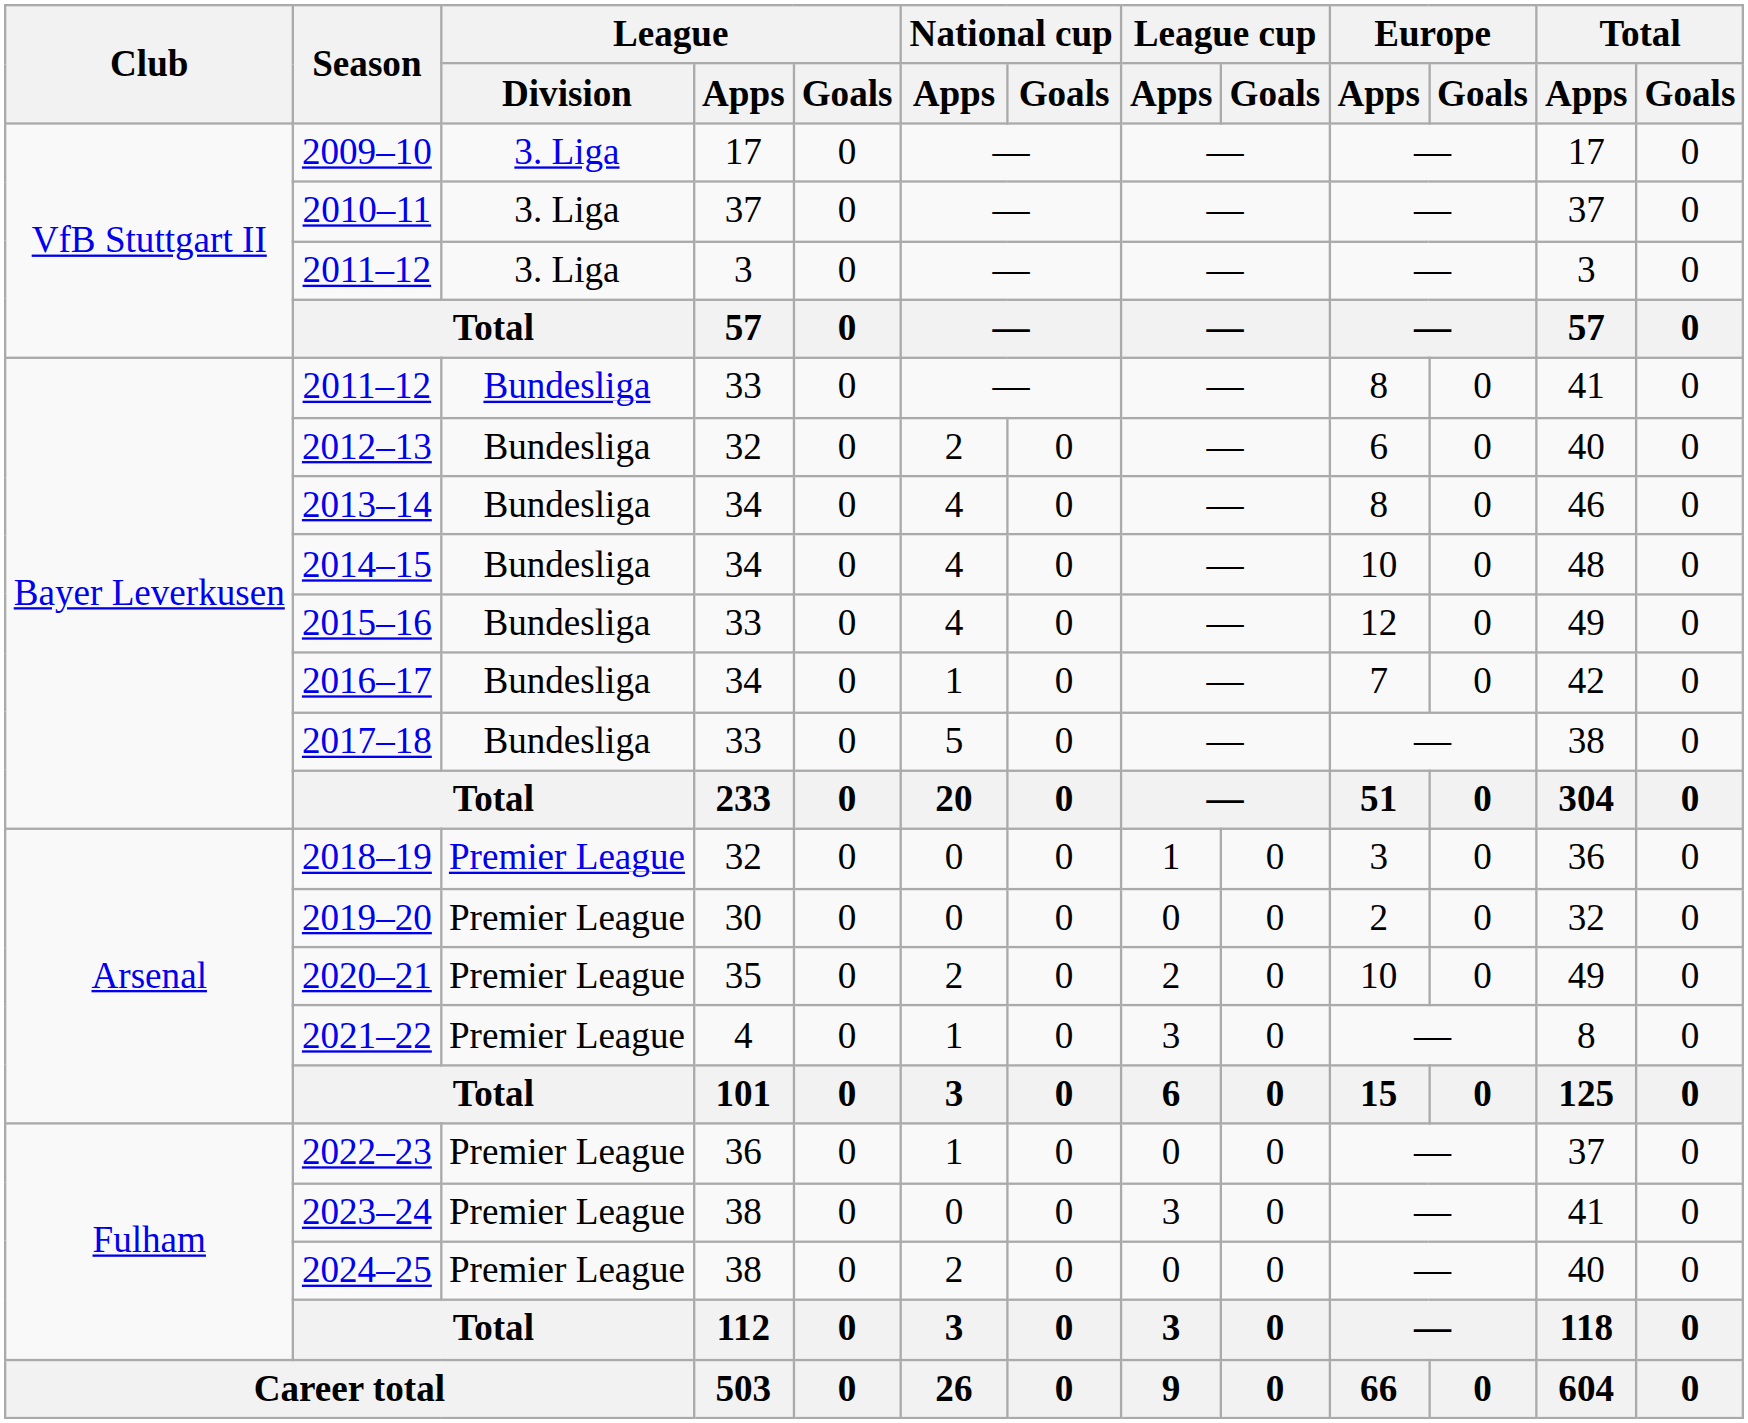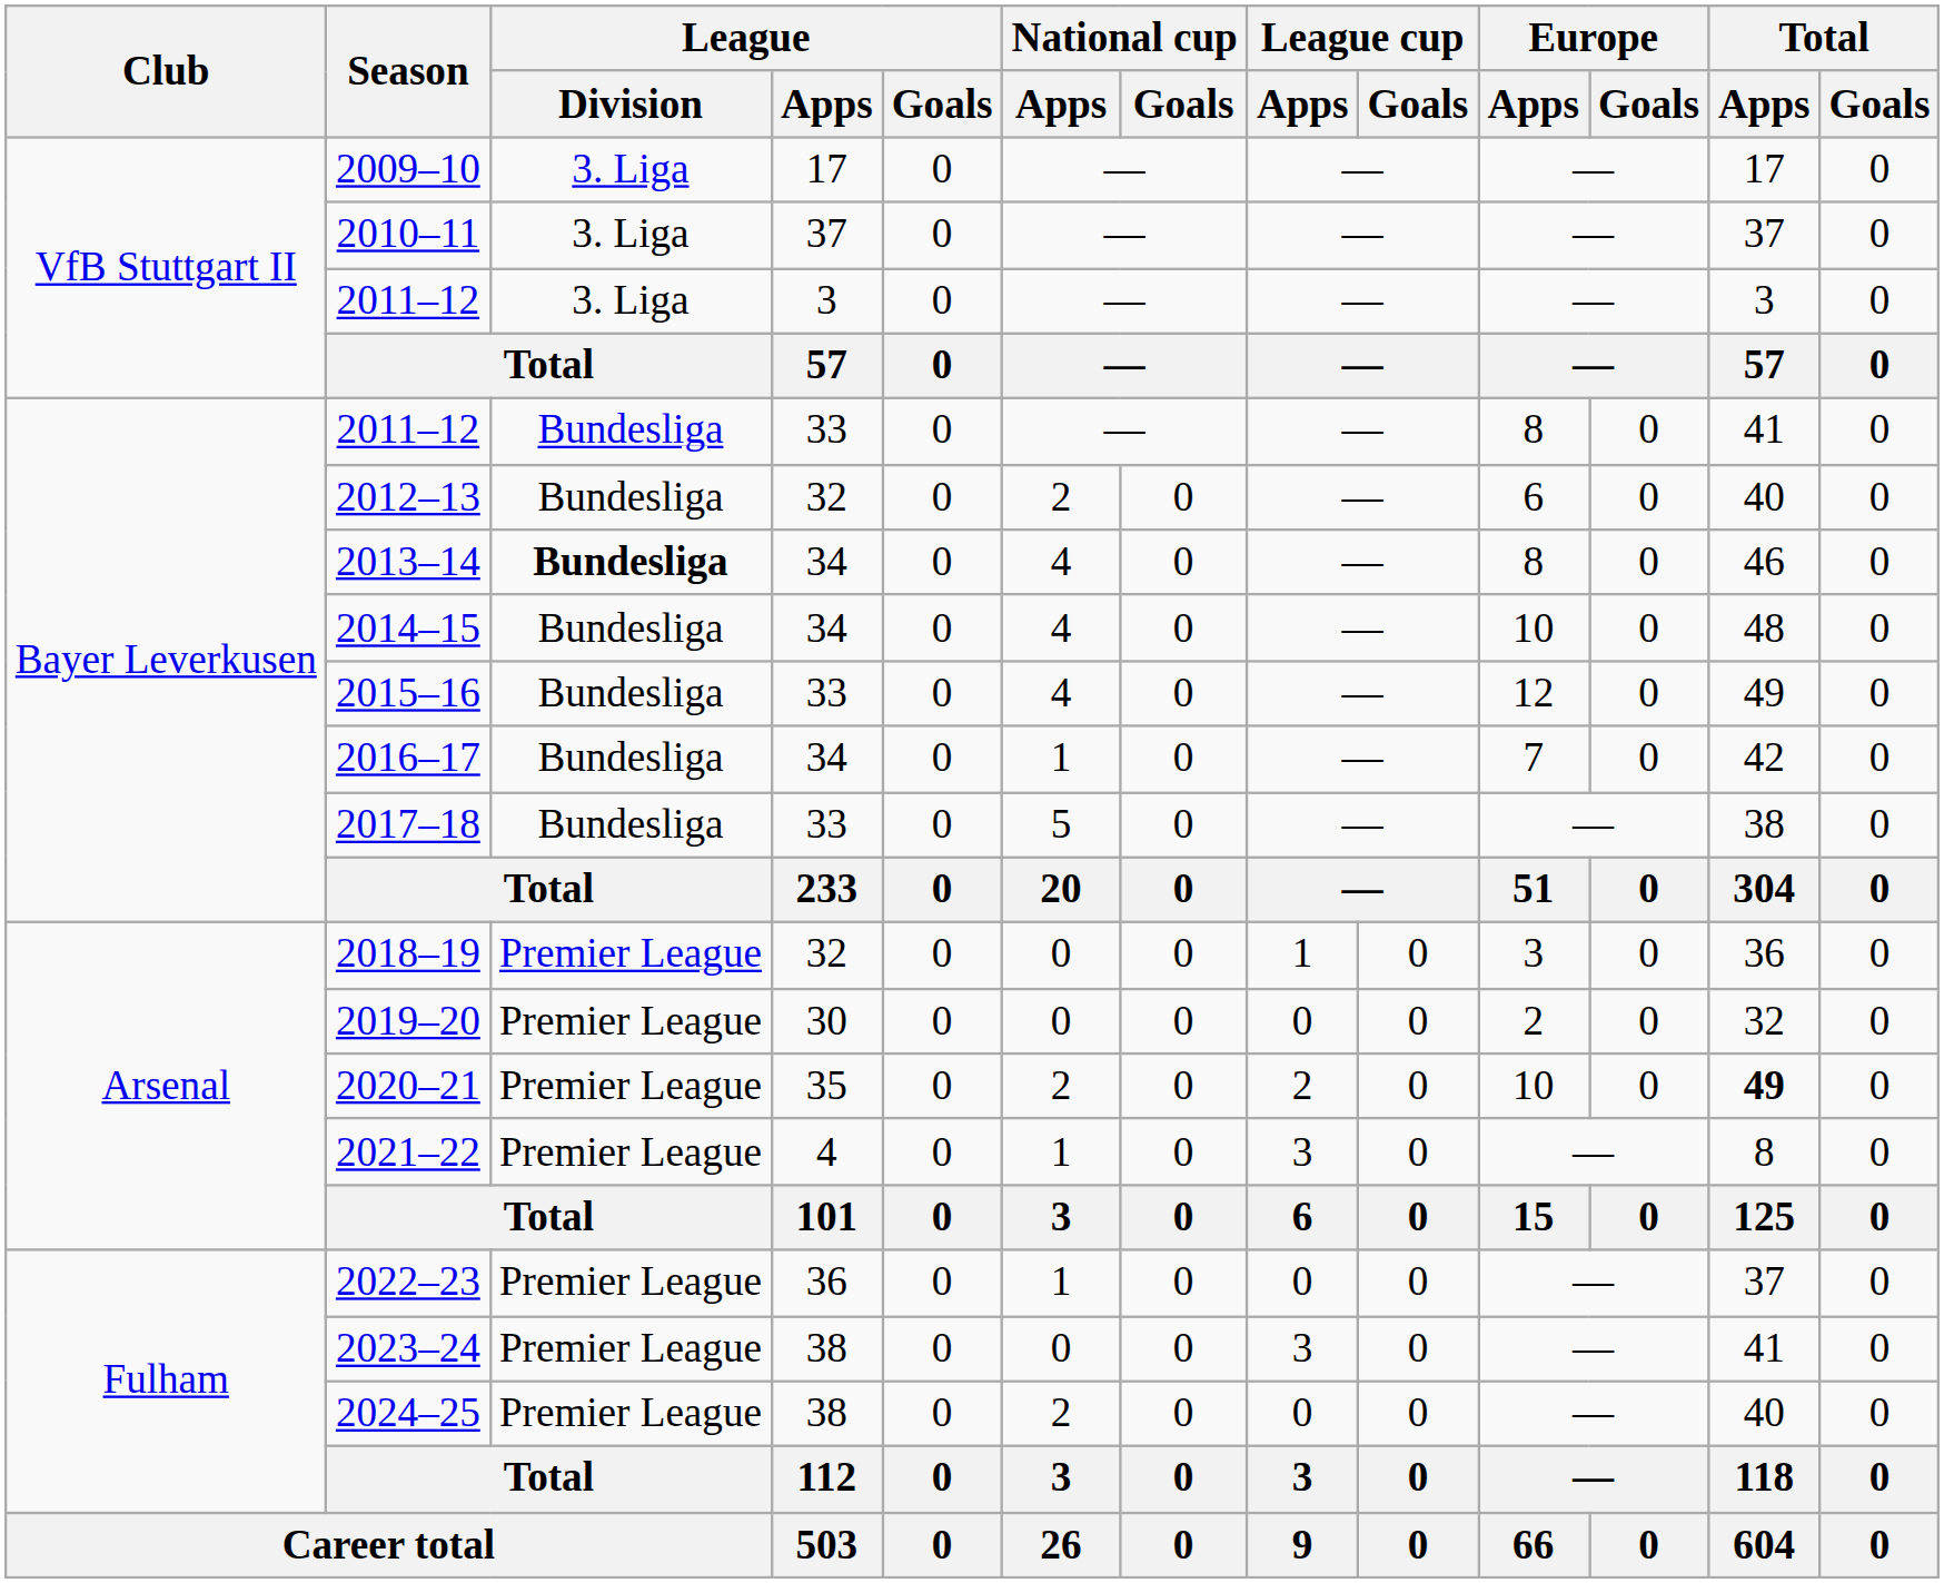2013–14 | League / Division: normal -> bold
2020–21 | Total / Apps: normal -> bold
